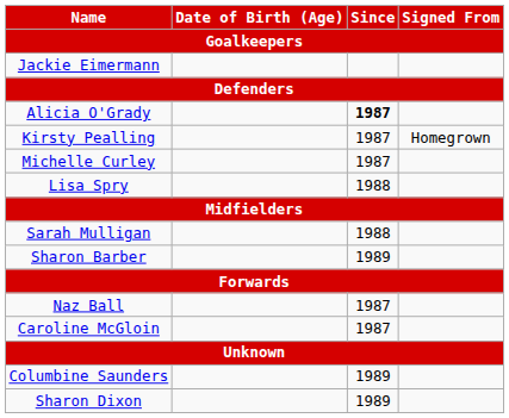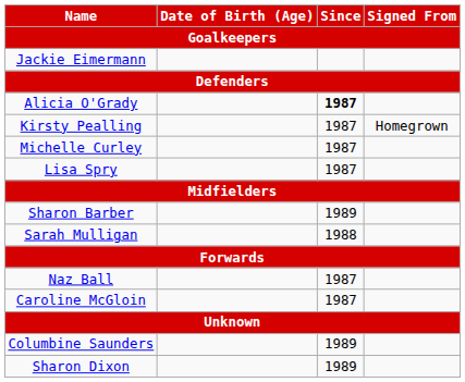Lisa Spry | Since: 1988 -> 1987
rows swapped: Sharon Barber <-> Sarah Mulligan
